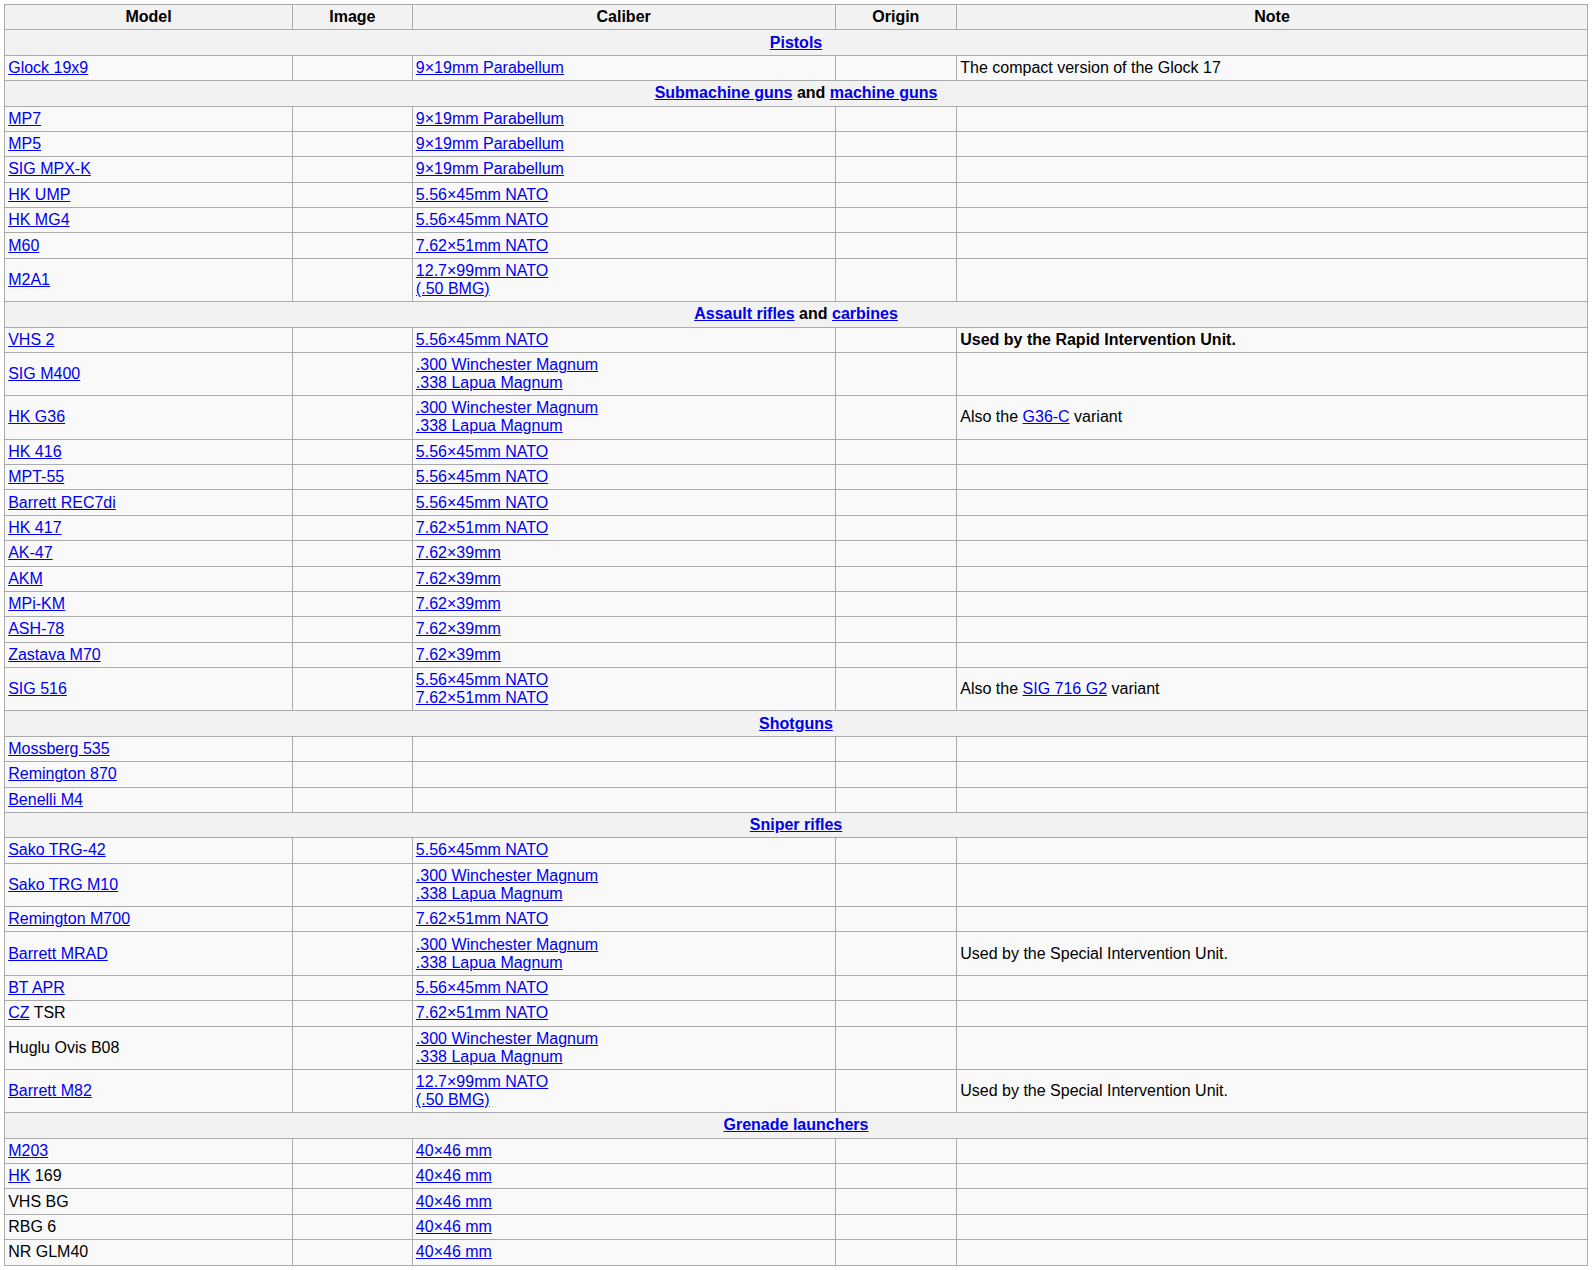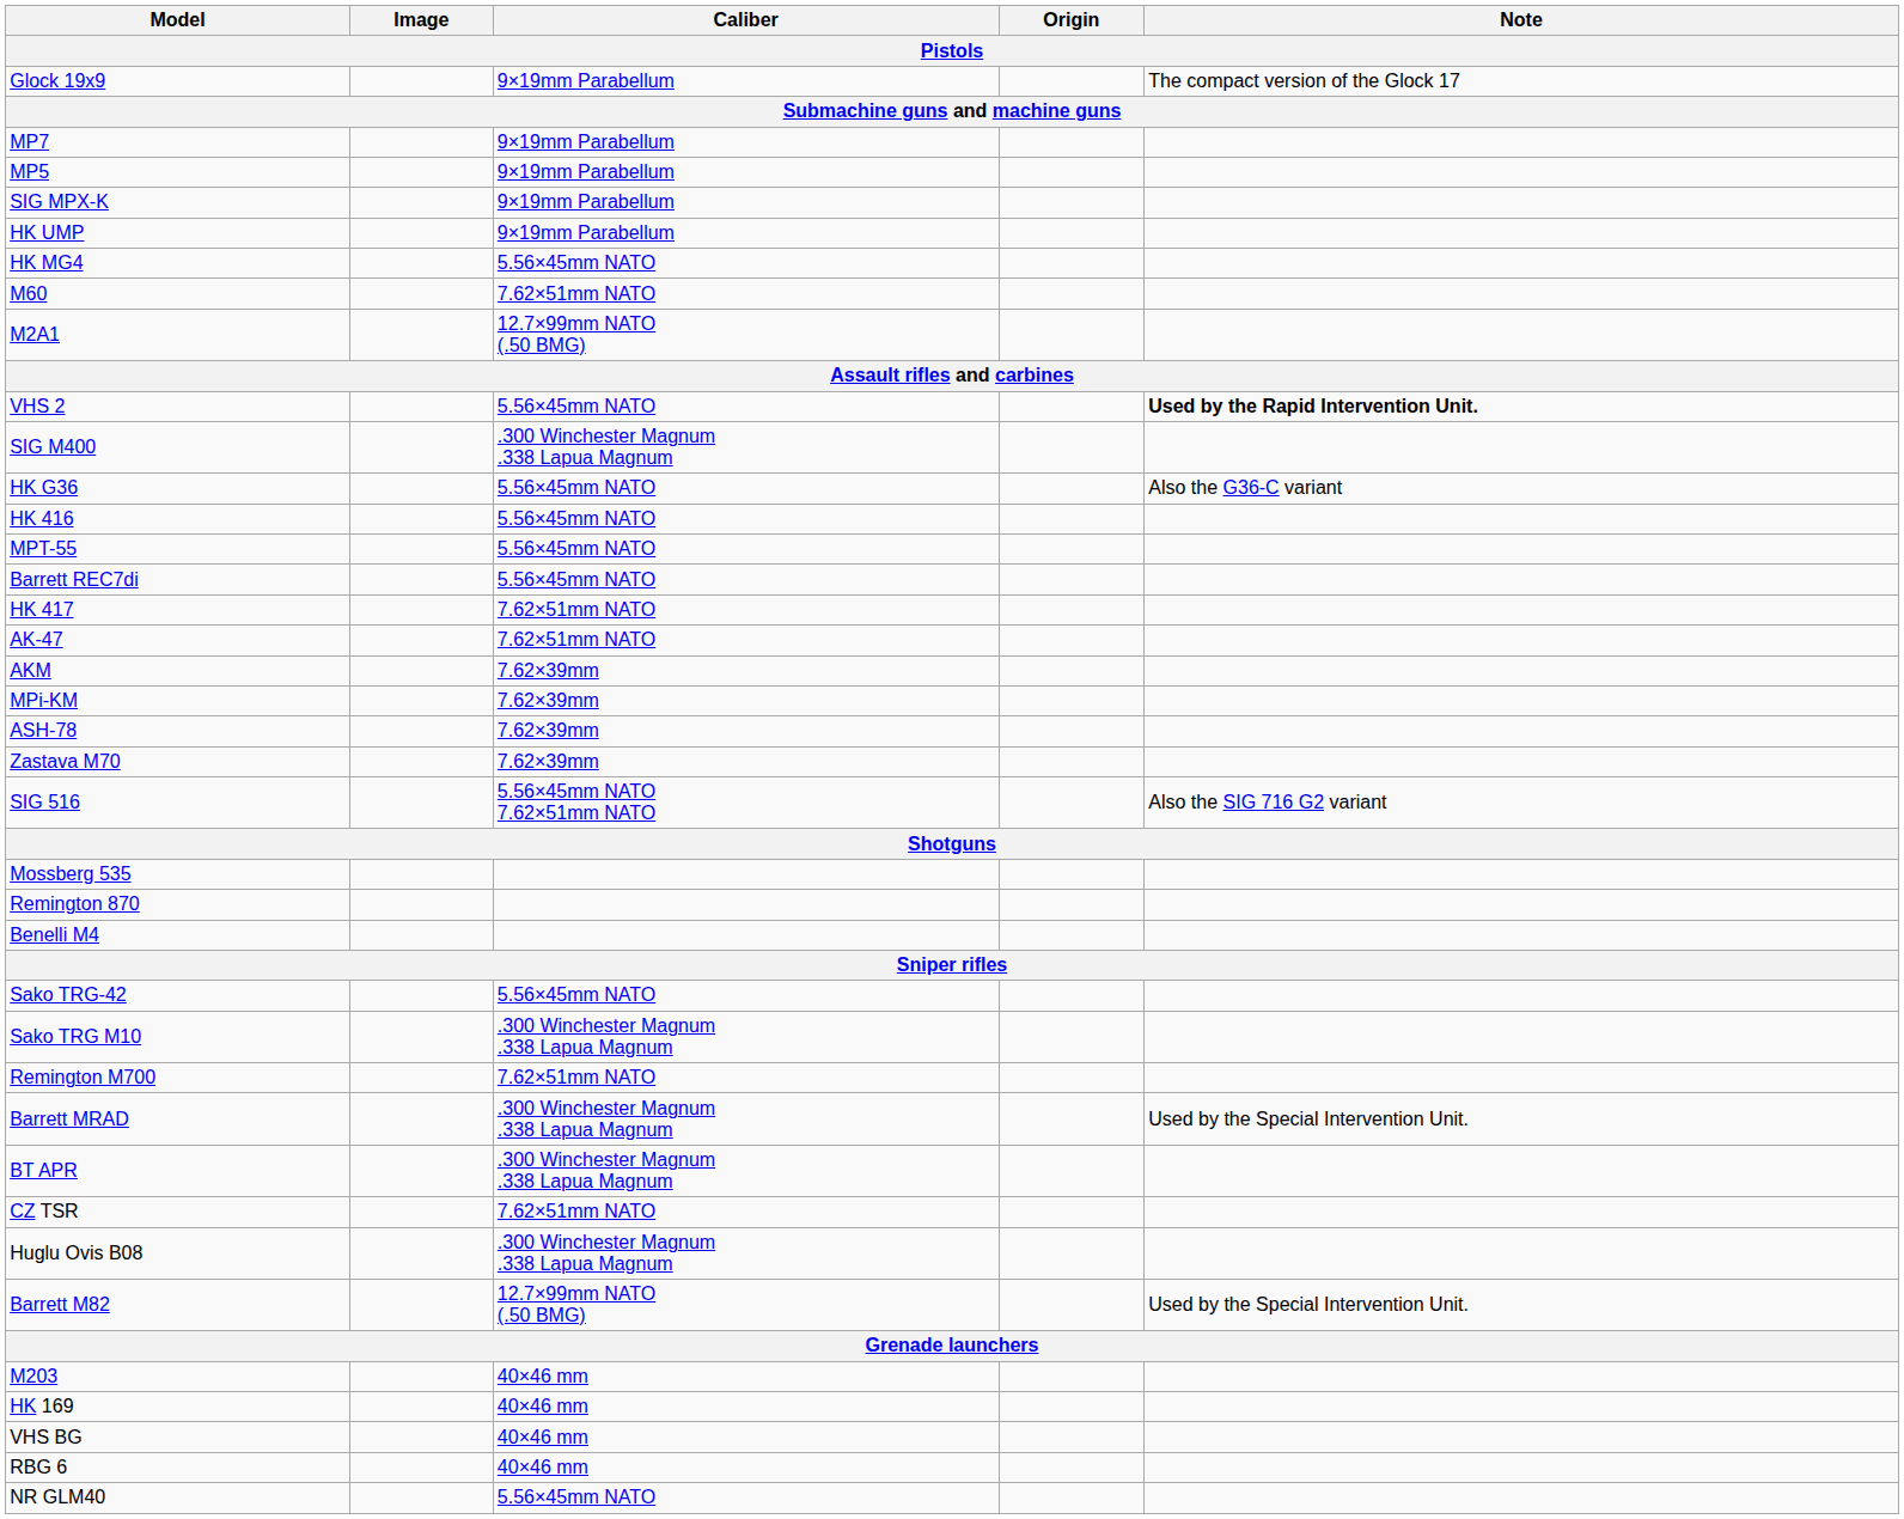HK UMP | Caliber: 5.56×45mm NATO -> 9×19mm Parabellum
HK G36 | Caliber: .300 Winchester Magnum .338 Lapua Magnum -> 5.56×45mm NATO
AK-47 | Caliber: 7.62×39mm -> 7.62×51mm NATO
BT APR | Caliber: 5.56×45mm NATO -> .300 Winchester Magnum .338 Lapua Magnum
NR GLM40 | Caliber: 40×46 mm -> 5.56×45mm NATO
